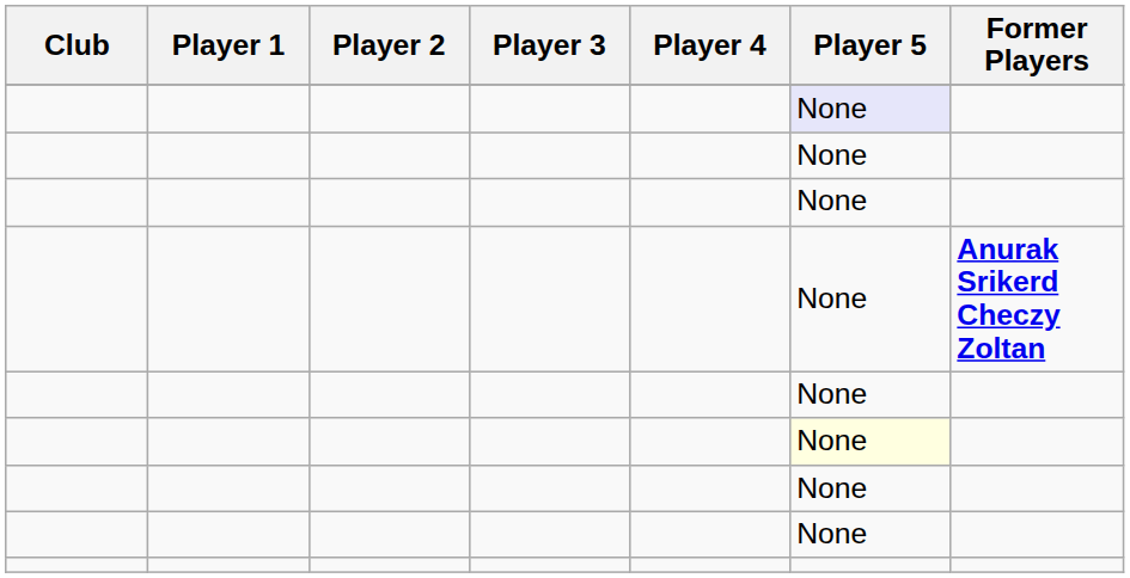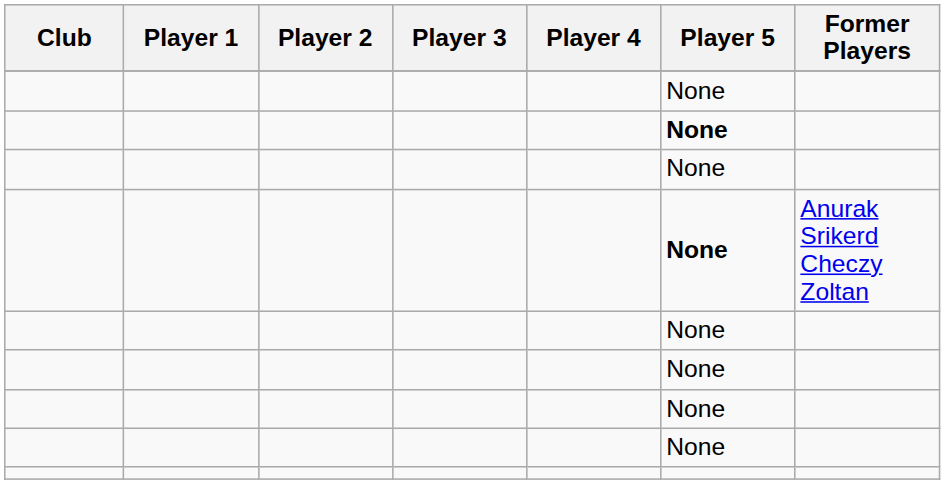row 2 | Player 5: lavender background -> no background
row 3 | Player 5: normal -> bold
row 5 | Player 5: normal -> bold
row 5 | Former Players: bold -> normal
row 7 | Player 5: lightyellow background -> no background
